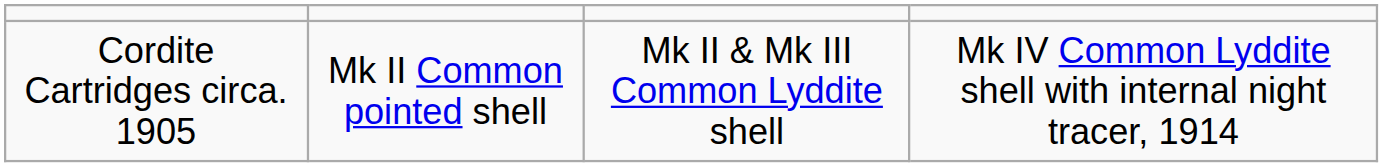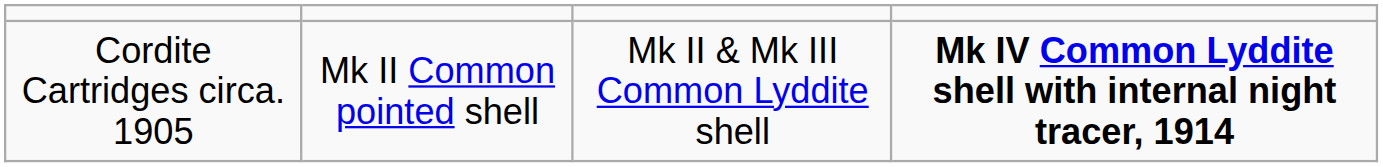Cordite Cartridges circa. 1905 | column 4: normal -> bold
